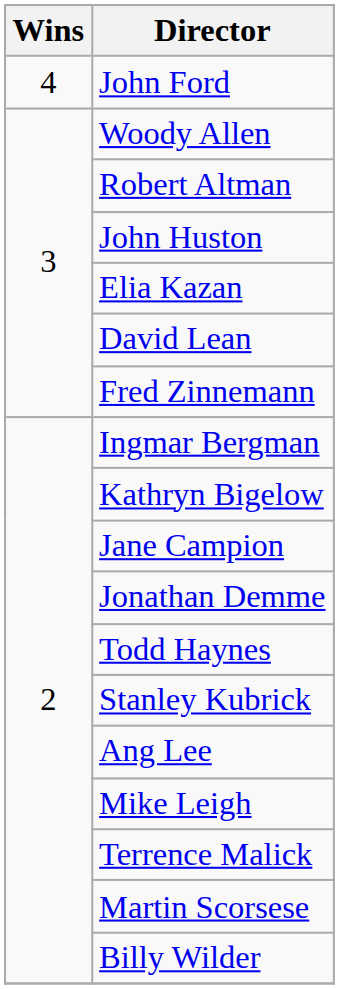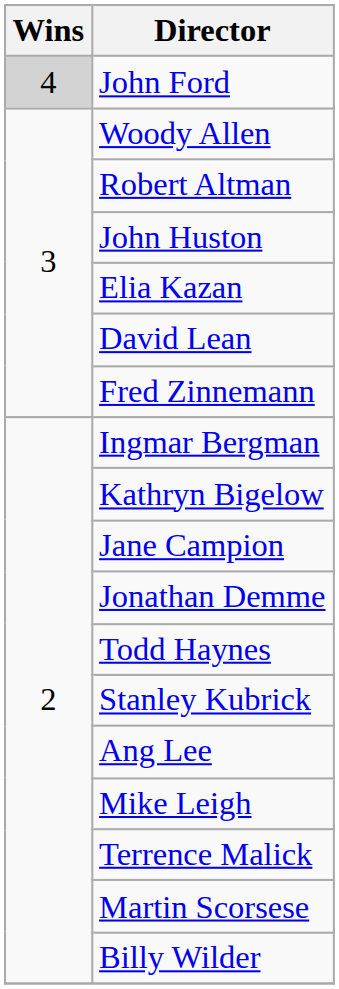John Ford | Wins: no background -> lightgrey background
